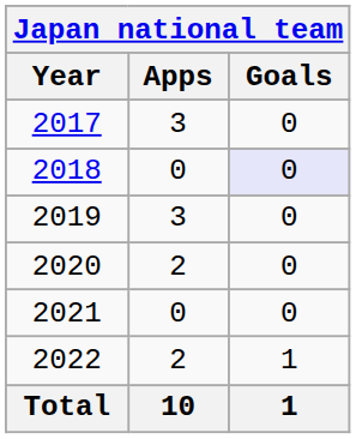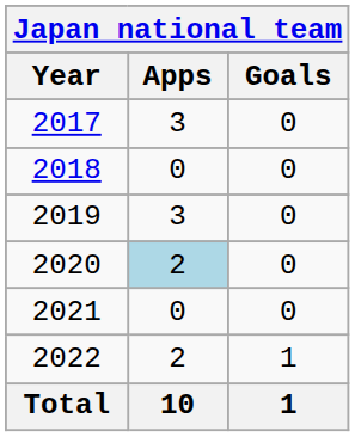2018 | Goals: lavender background -> no background
2020 | Apps: no background -> lightblue background
